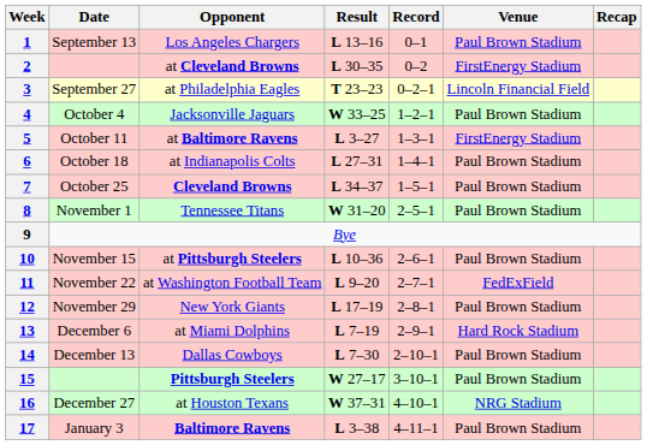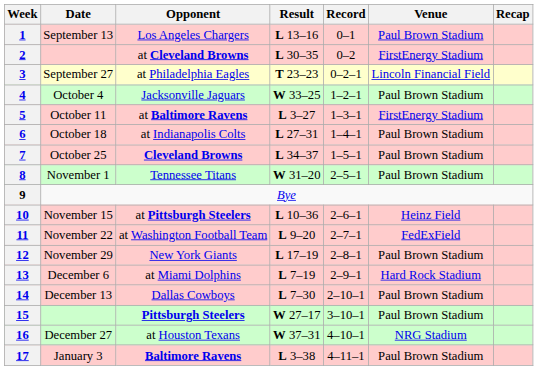10 | Venue: Paul Brown Stadium -> Heinz Field
